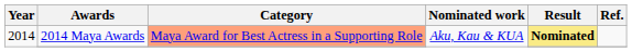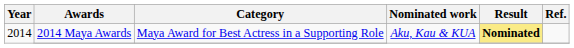2014 Maya Awards | Category: lightsalmon background -> no background
